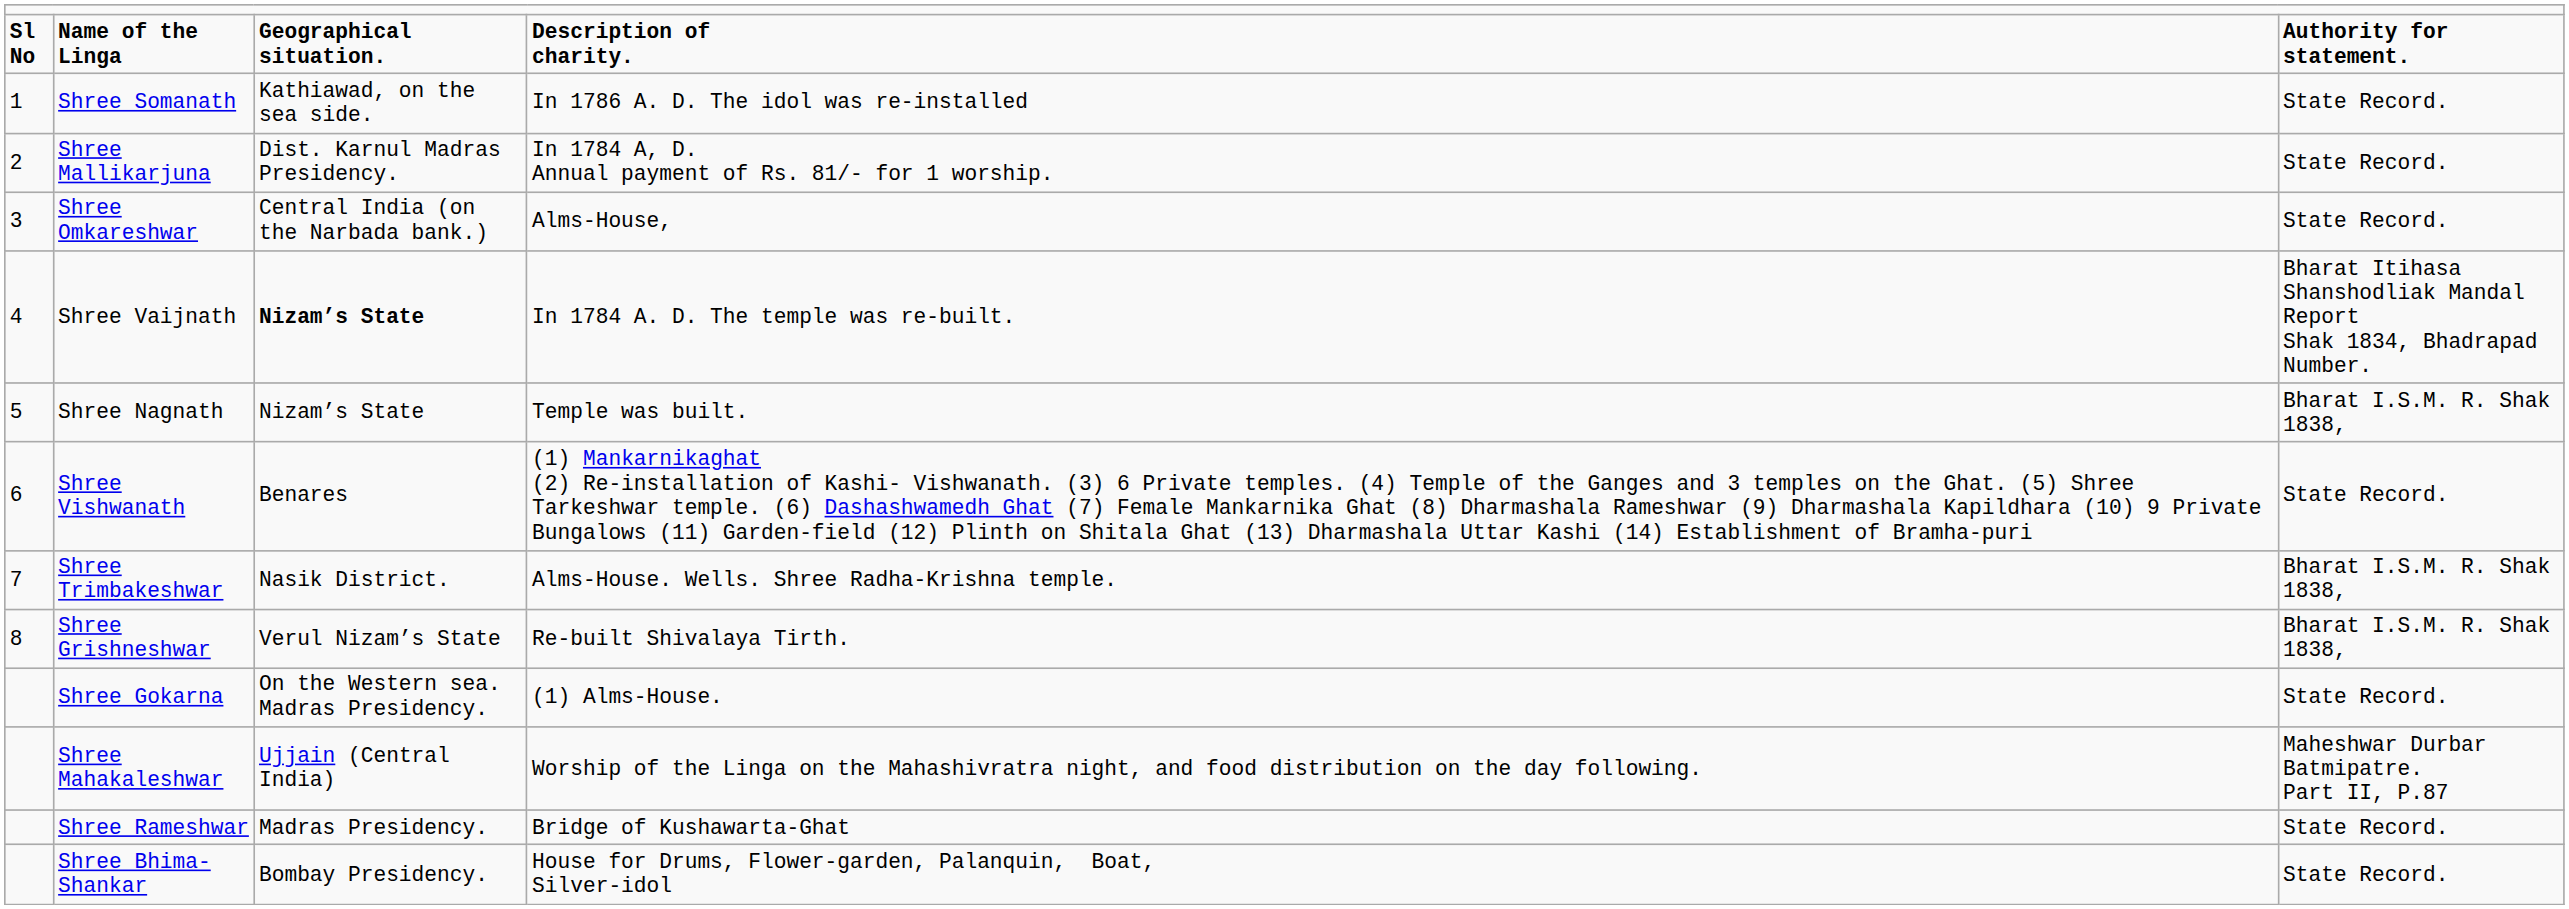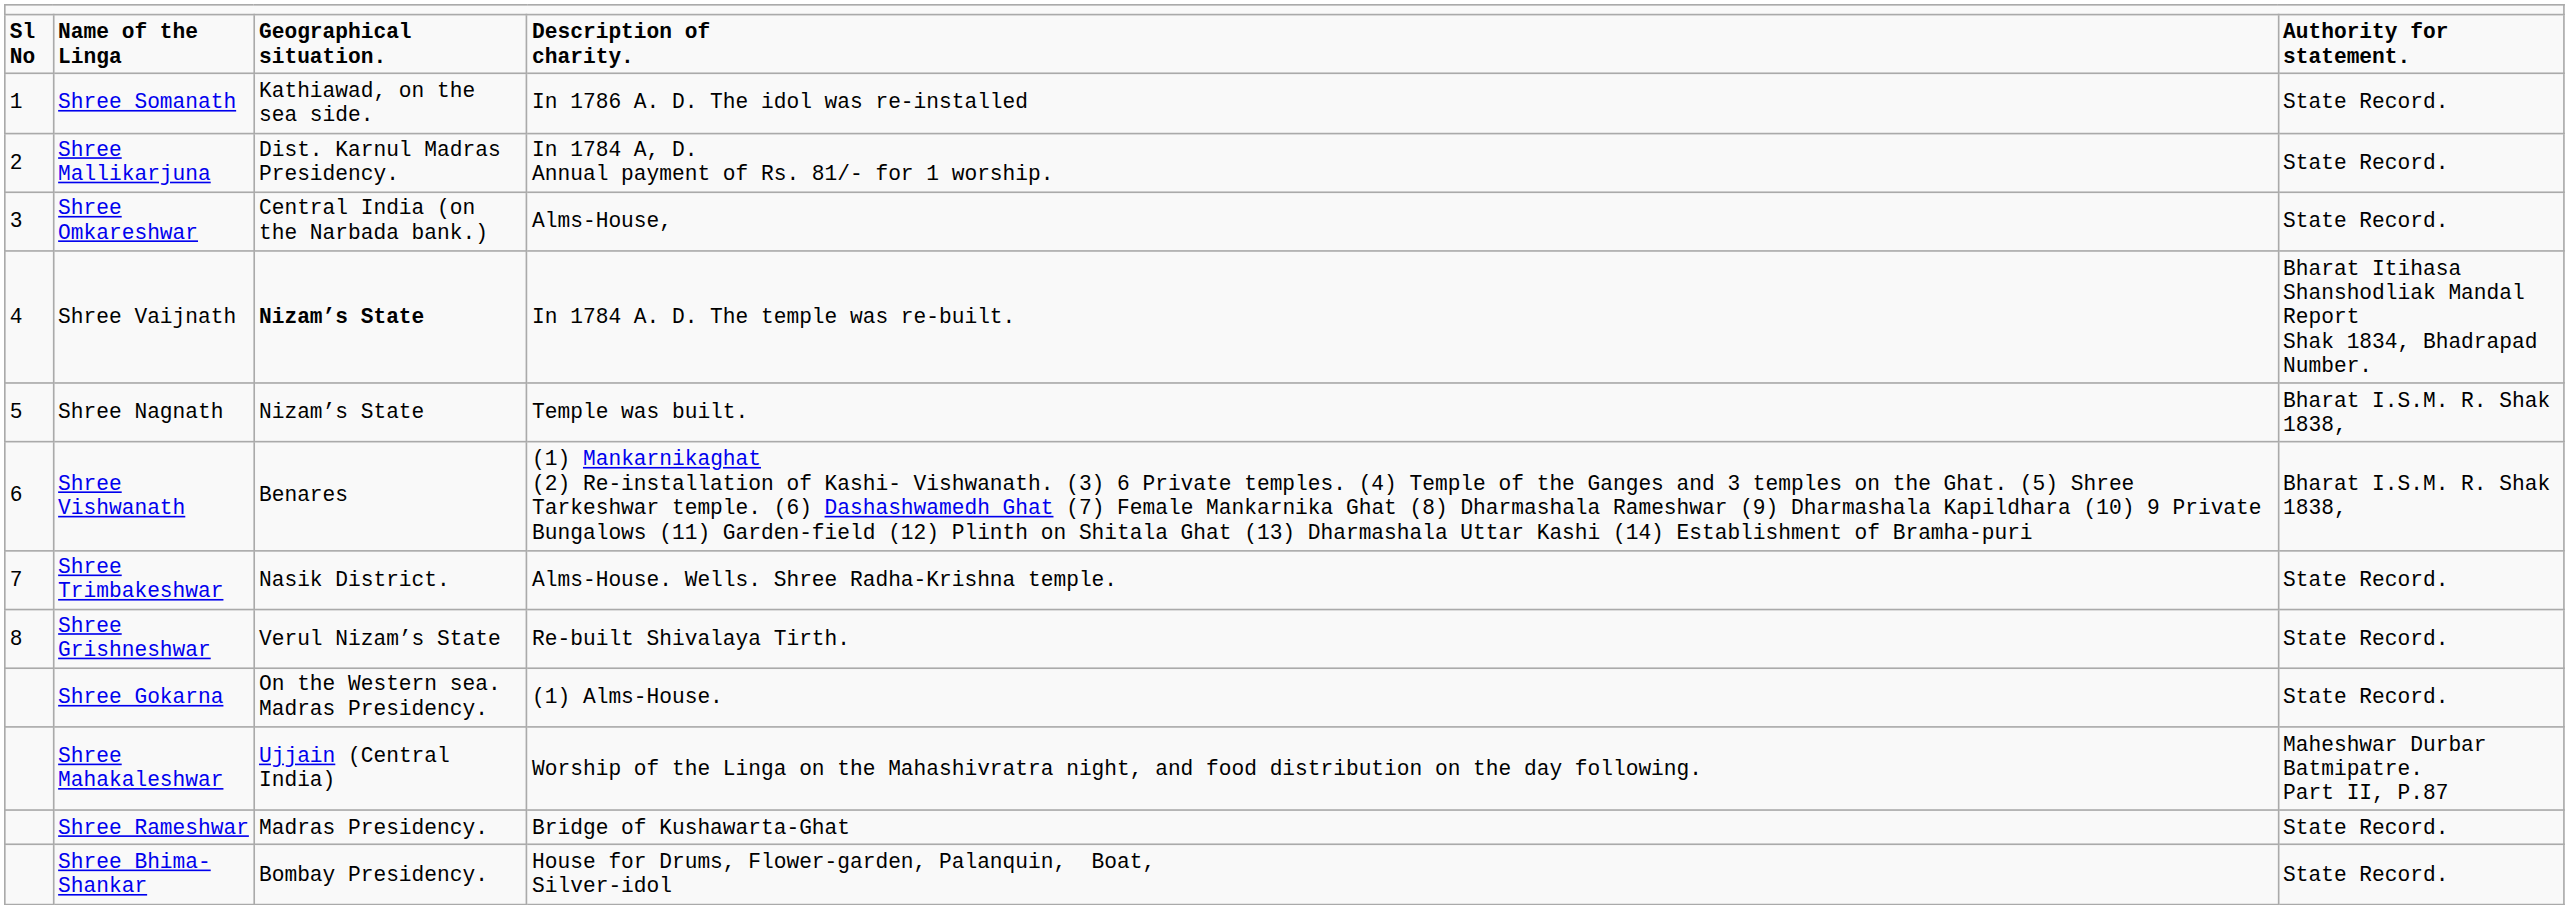Shree Vishwanath | column 5: State Record. -> Bharat I.S.M. R. Shak 1838,
Shree Trimbakeshwar | column 5: Bharat I.S.M. R. Shak 1838, -> State Record.
Shree Grishneshwar | column 5: Bharat I.S.M. R. Shak 1838, -> State Record.
